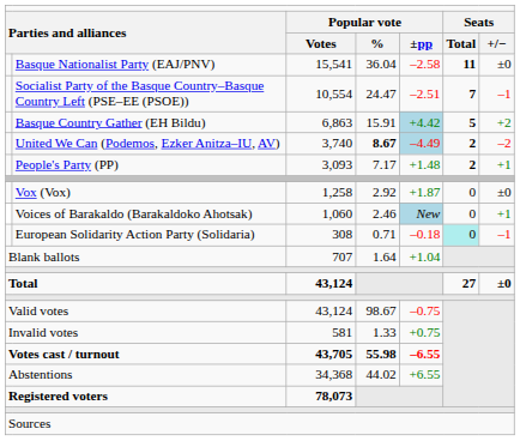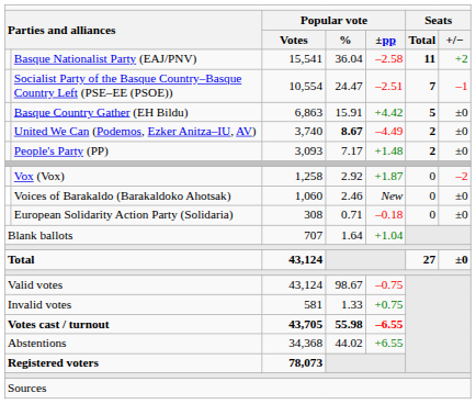Basque Nationalist Party (EAJ/PNV) | column 7: ±0 -> +2
Basque Country Gather (EH Bildu) | column 5: lightblue background -> no background
Basque Country Gather (EH Bildu) | column 7: +2 -> ±0
United We Can (Podemos, Ezker Anitza–IU, AV) | column 5: lightblue background -> no background
United We Can (Podemos, Ezker Anitza–IU, AV) | column 7: –2 -> ±0
People's Party (PP) | column 7: +1 -> ±0
Vox (Vox) | column 7: ±0 -> –2
Voices of Barakaldo (Barakaldoko Ahotsak) | column 5: lightblue background -> no background
Voices of Barakaldo (Barakaldoko Ahotsak) | column 7: +1 -> ±0
European Solidarity Action Party (Solidaria) | column 6: paleturquoise background -> no background
European Solidarity Action Party (Solidaria) | column 7: –1 -> ±0
